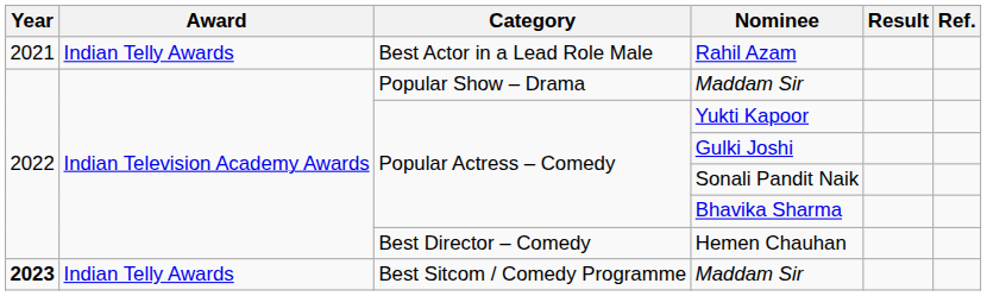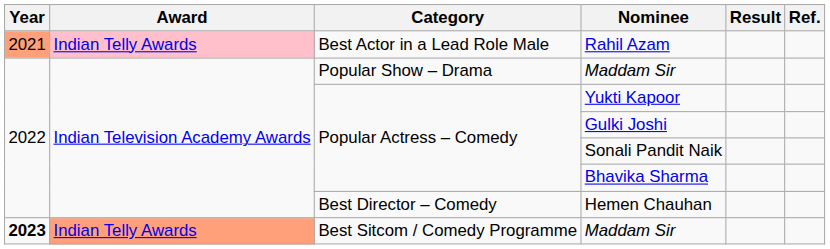Rahil Azam | Year: no background -> lightsalmon background
Rahil Azam | Award: no background -> pink background
Best Sitcom / Comedy Programme / Maddam Sir | Award: no background -> lightsalmon background
